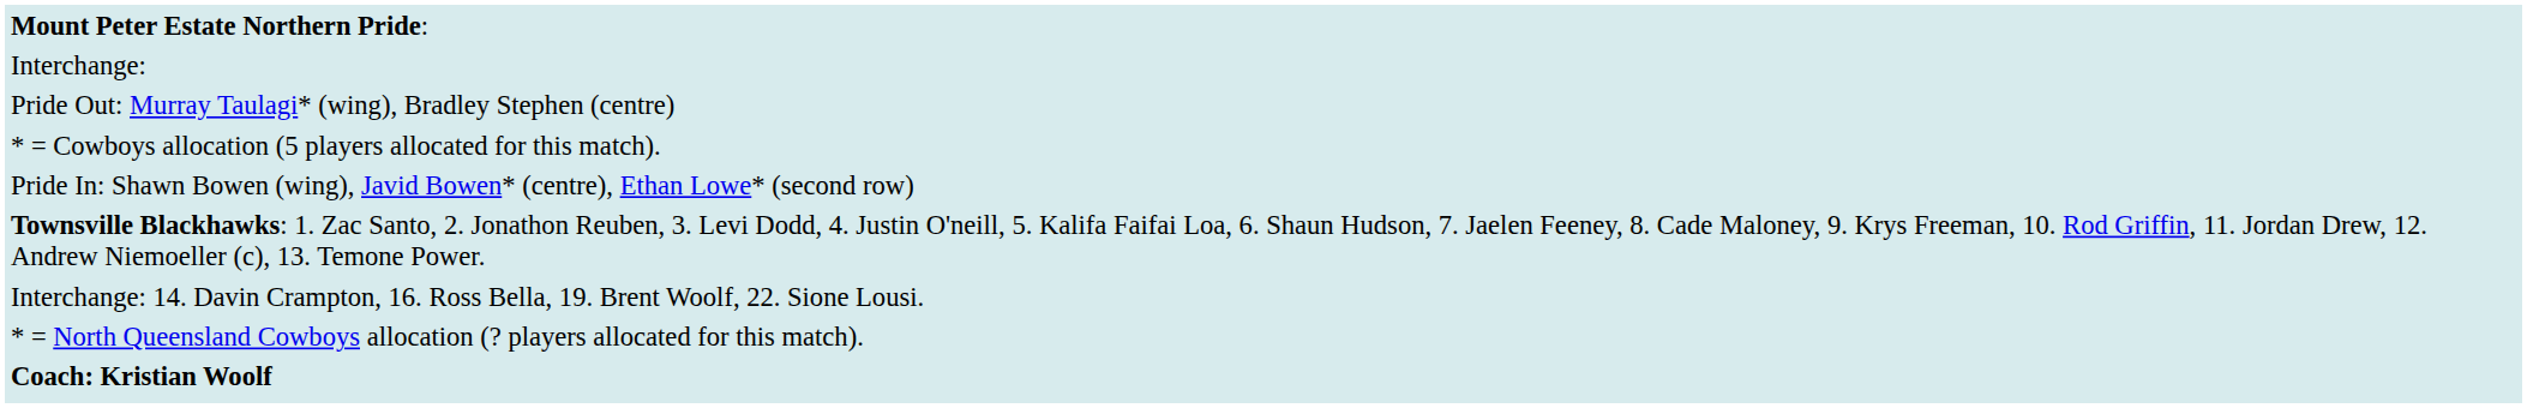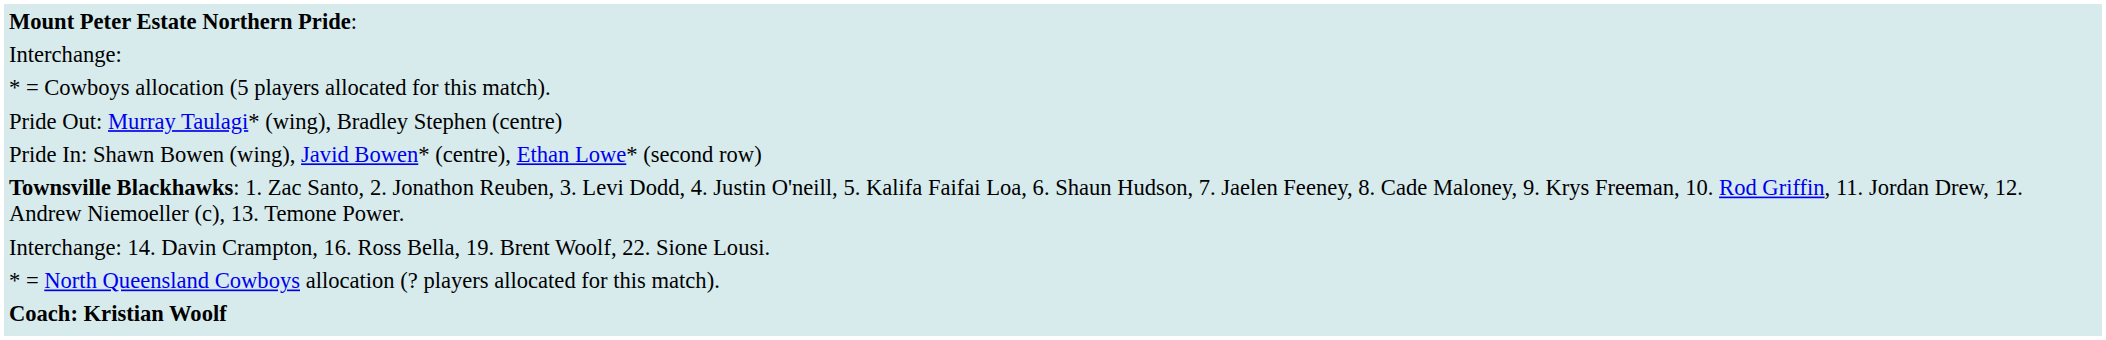row 3 | column 1: Pride Out: Murray Taulagi* (wing), Bradley Stephen (centre) -> * = Cowboys allocation (5 players allocated for this match).
row 4 | column 1: * = Cowboys allocation (5 players allocated for this match). -> Pride Out: Murray Taulagi* (wing), Bradley Stephen (centre)
